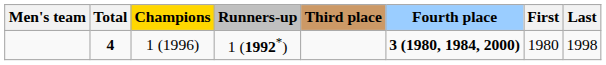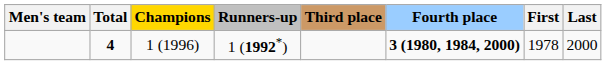row 2 | First: 1980 -> 1978
row 2 | Last: 1998 -> 2000
